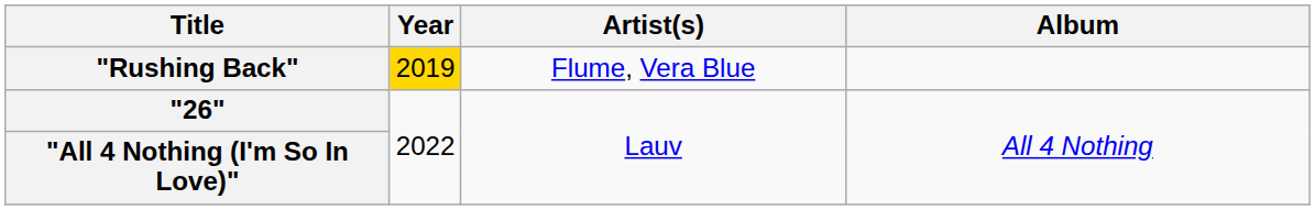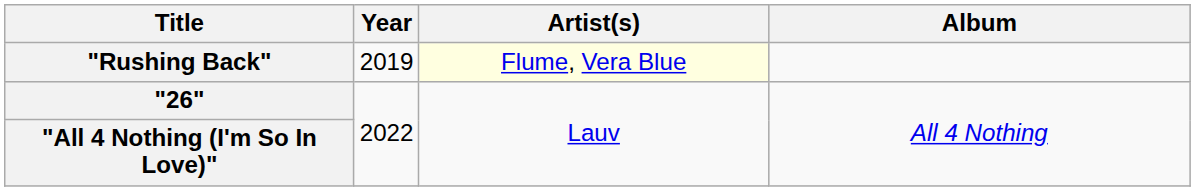"Rushing Back" | Year: gold background -> no background
"Rushing Back" | Artist(s): no background -> lightyellow background
